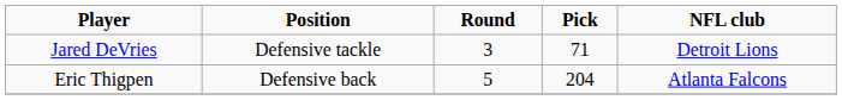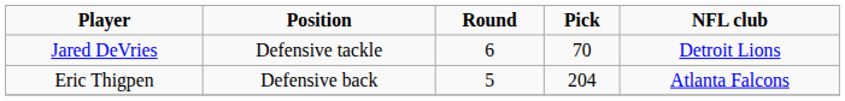Jared DeVries | Round: 3 -> 6
Jared DeVries | Pick: 71 -> 70
